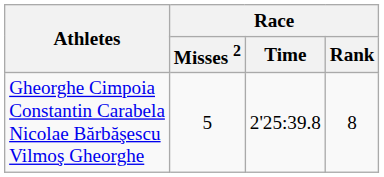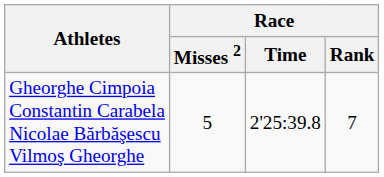row 3 | Race / Rank: 8 -> 7
